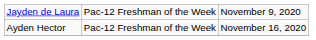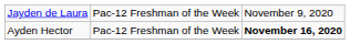Ayden Hector | column 3: normal -> bold
